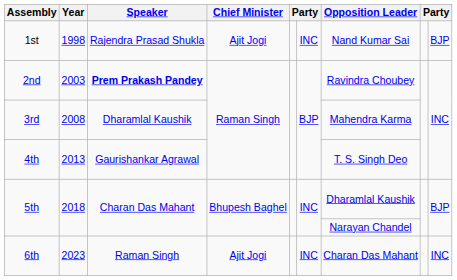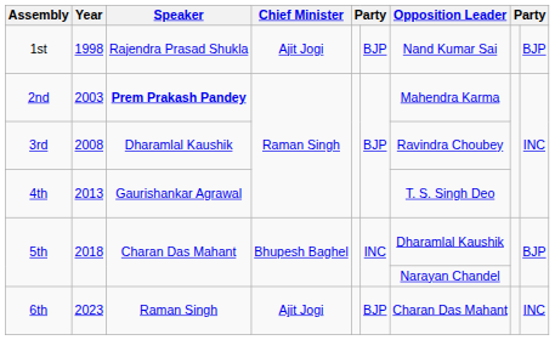1st | column 6: INC -> BJP
2nd | Opposition Leader: Ravindra Choubey -> Mahendra Karma
3rd | Opposition Leader: Mahendra Karma -> Ravindra Choubey
6th | column 6: INC -> BJP
